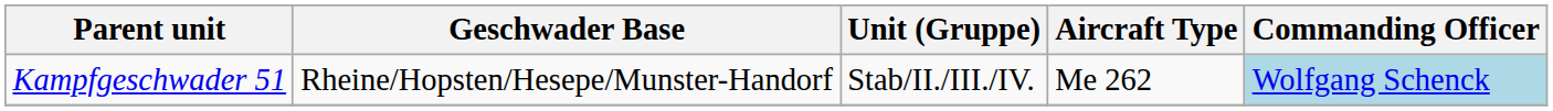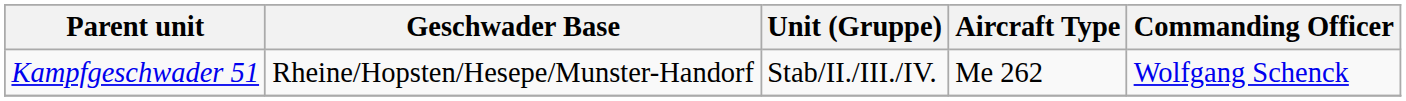Kampfgeschwader 51 | Commanding Officer: lightblue background -> no background
